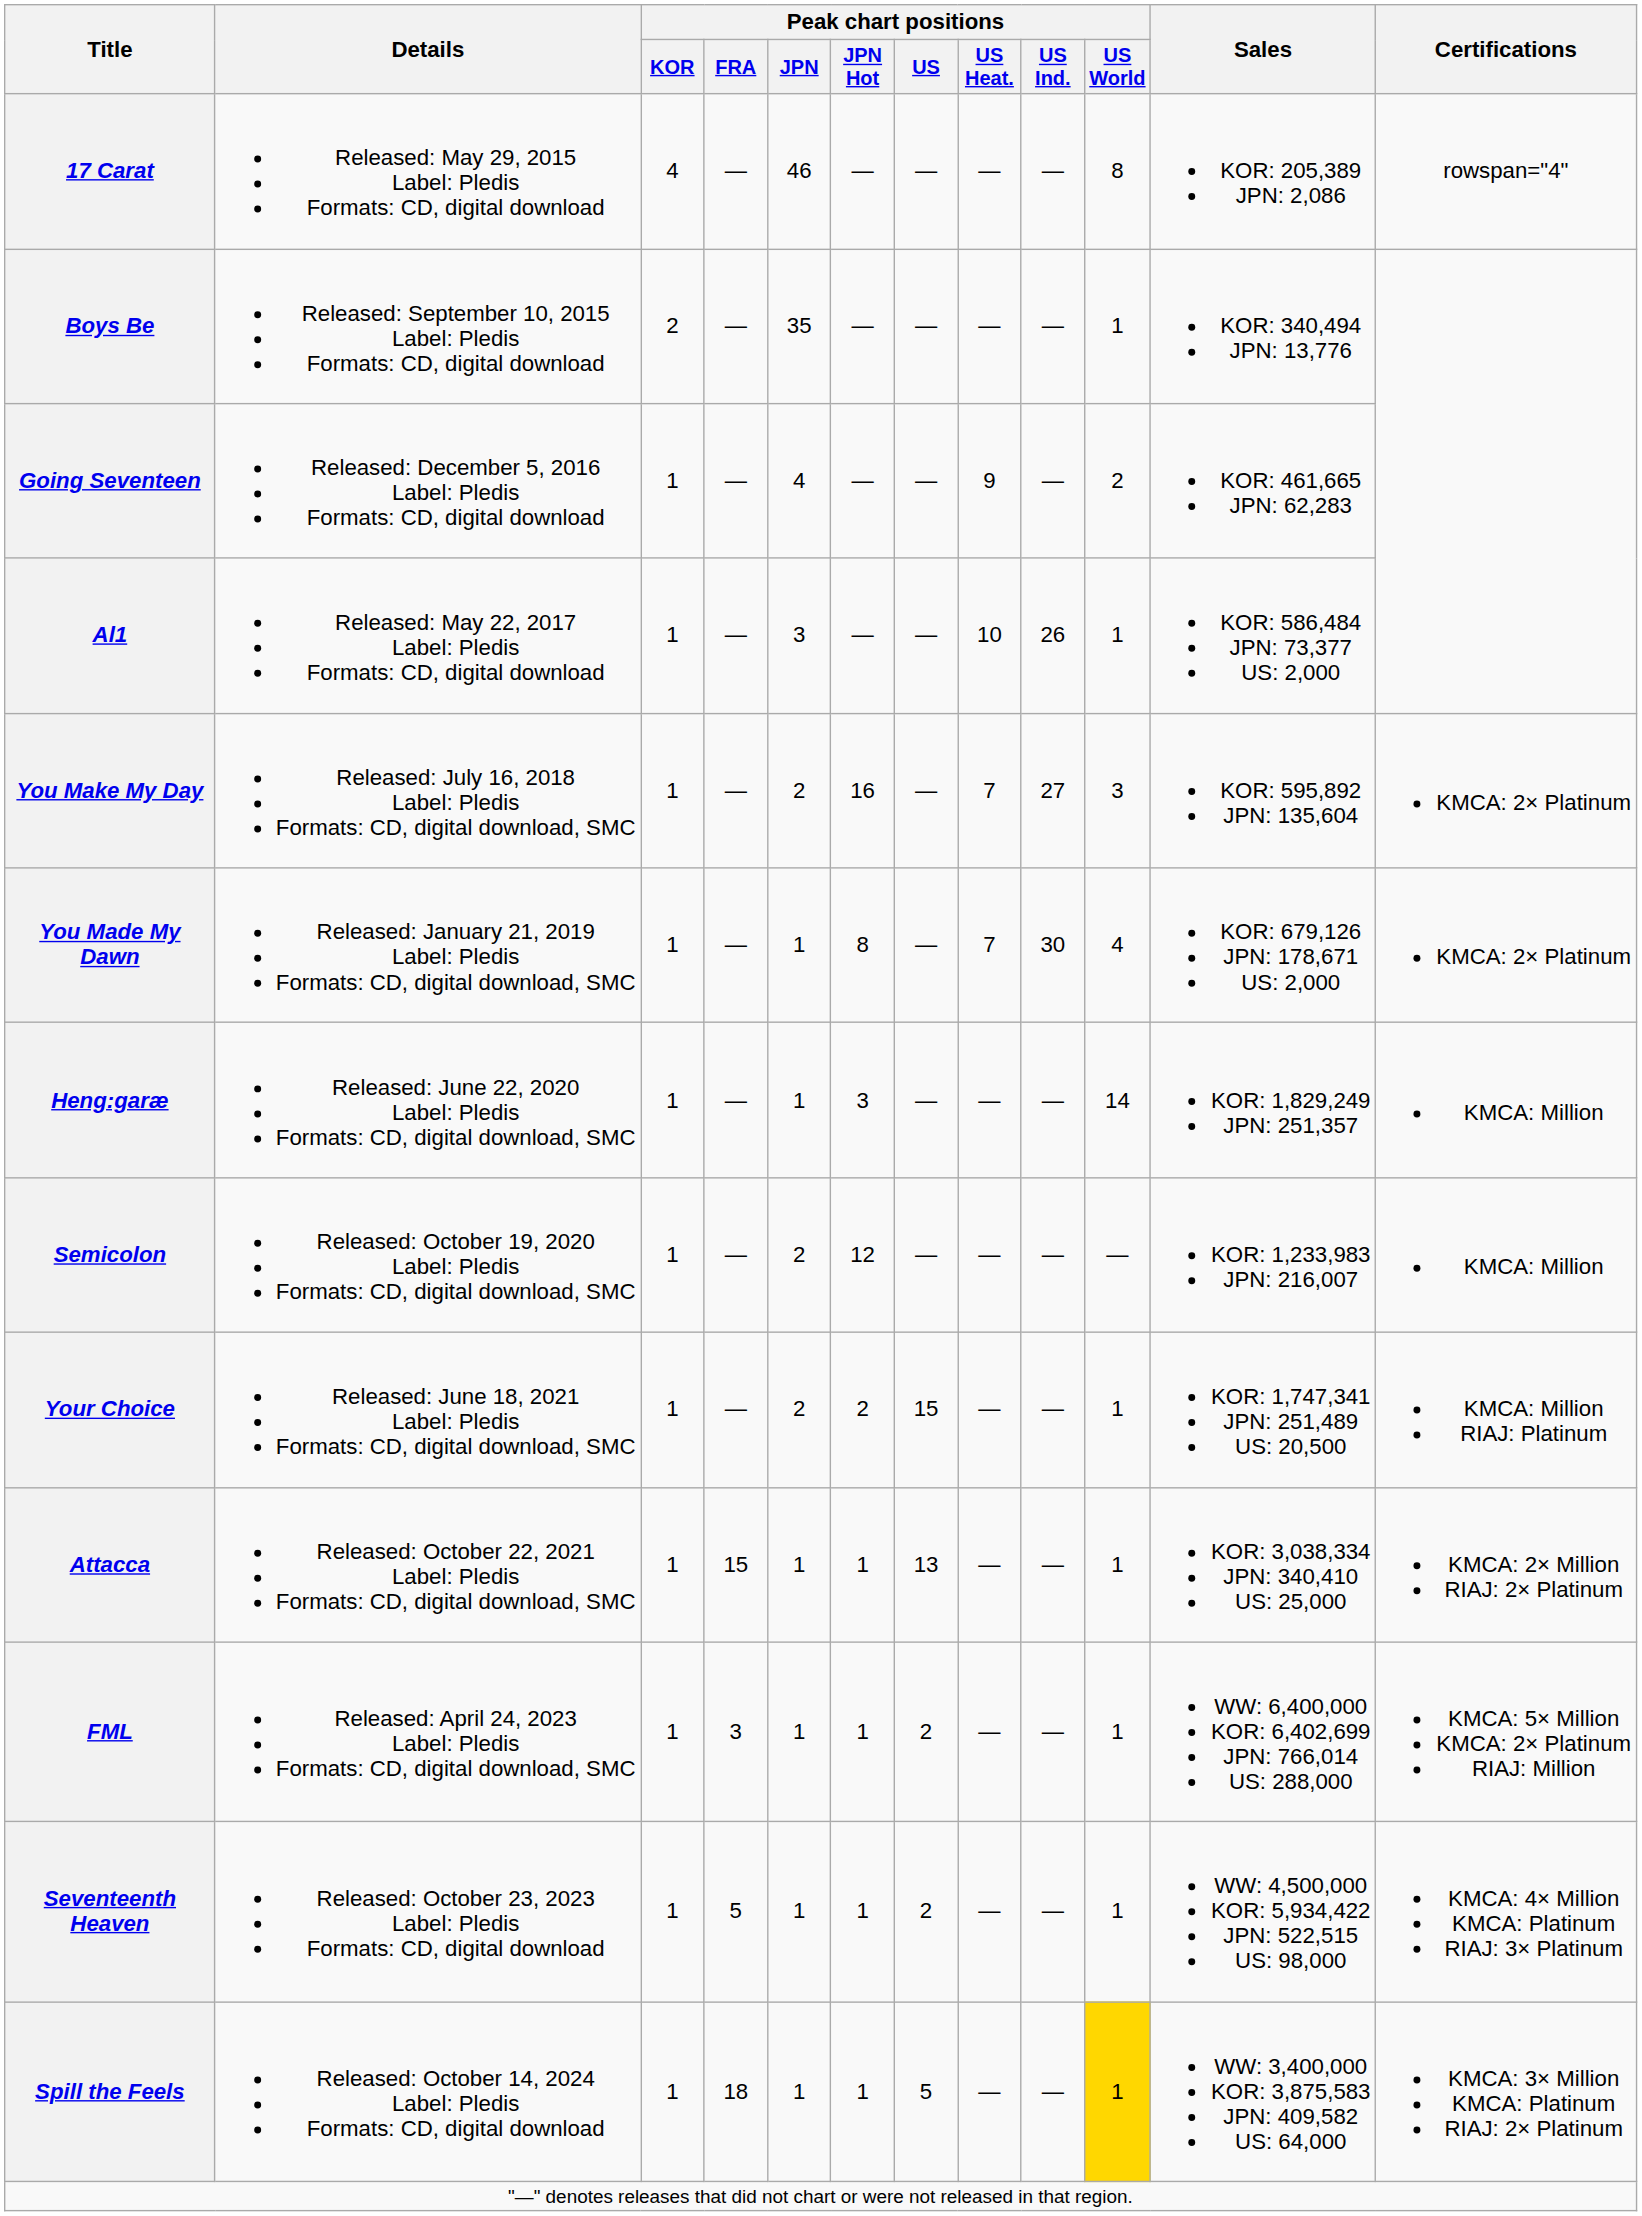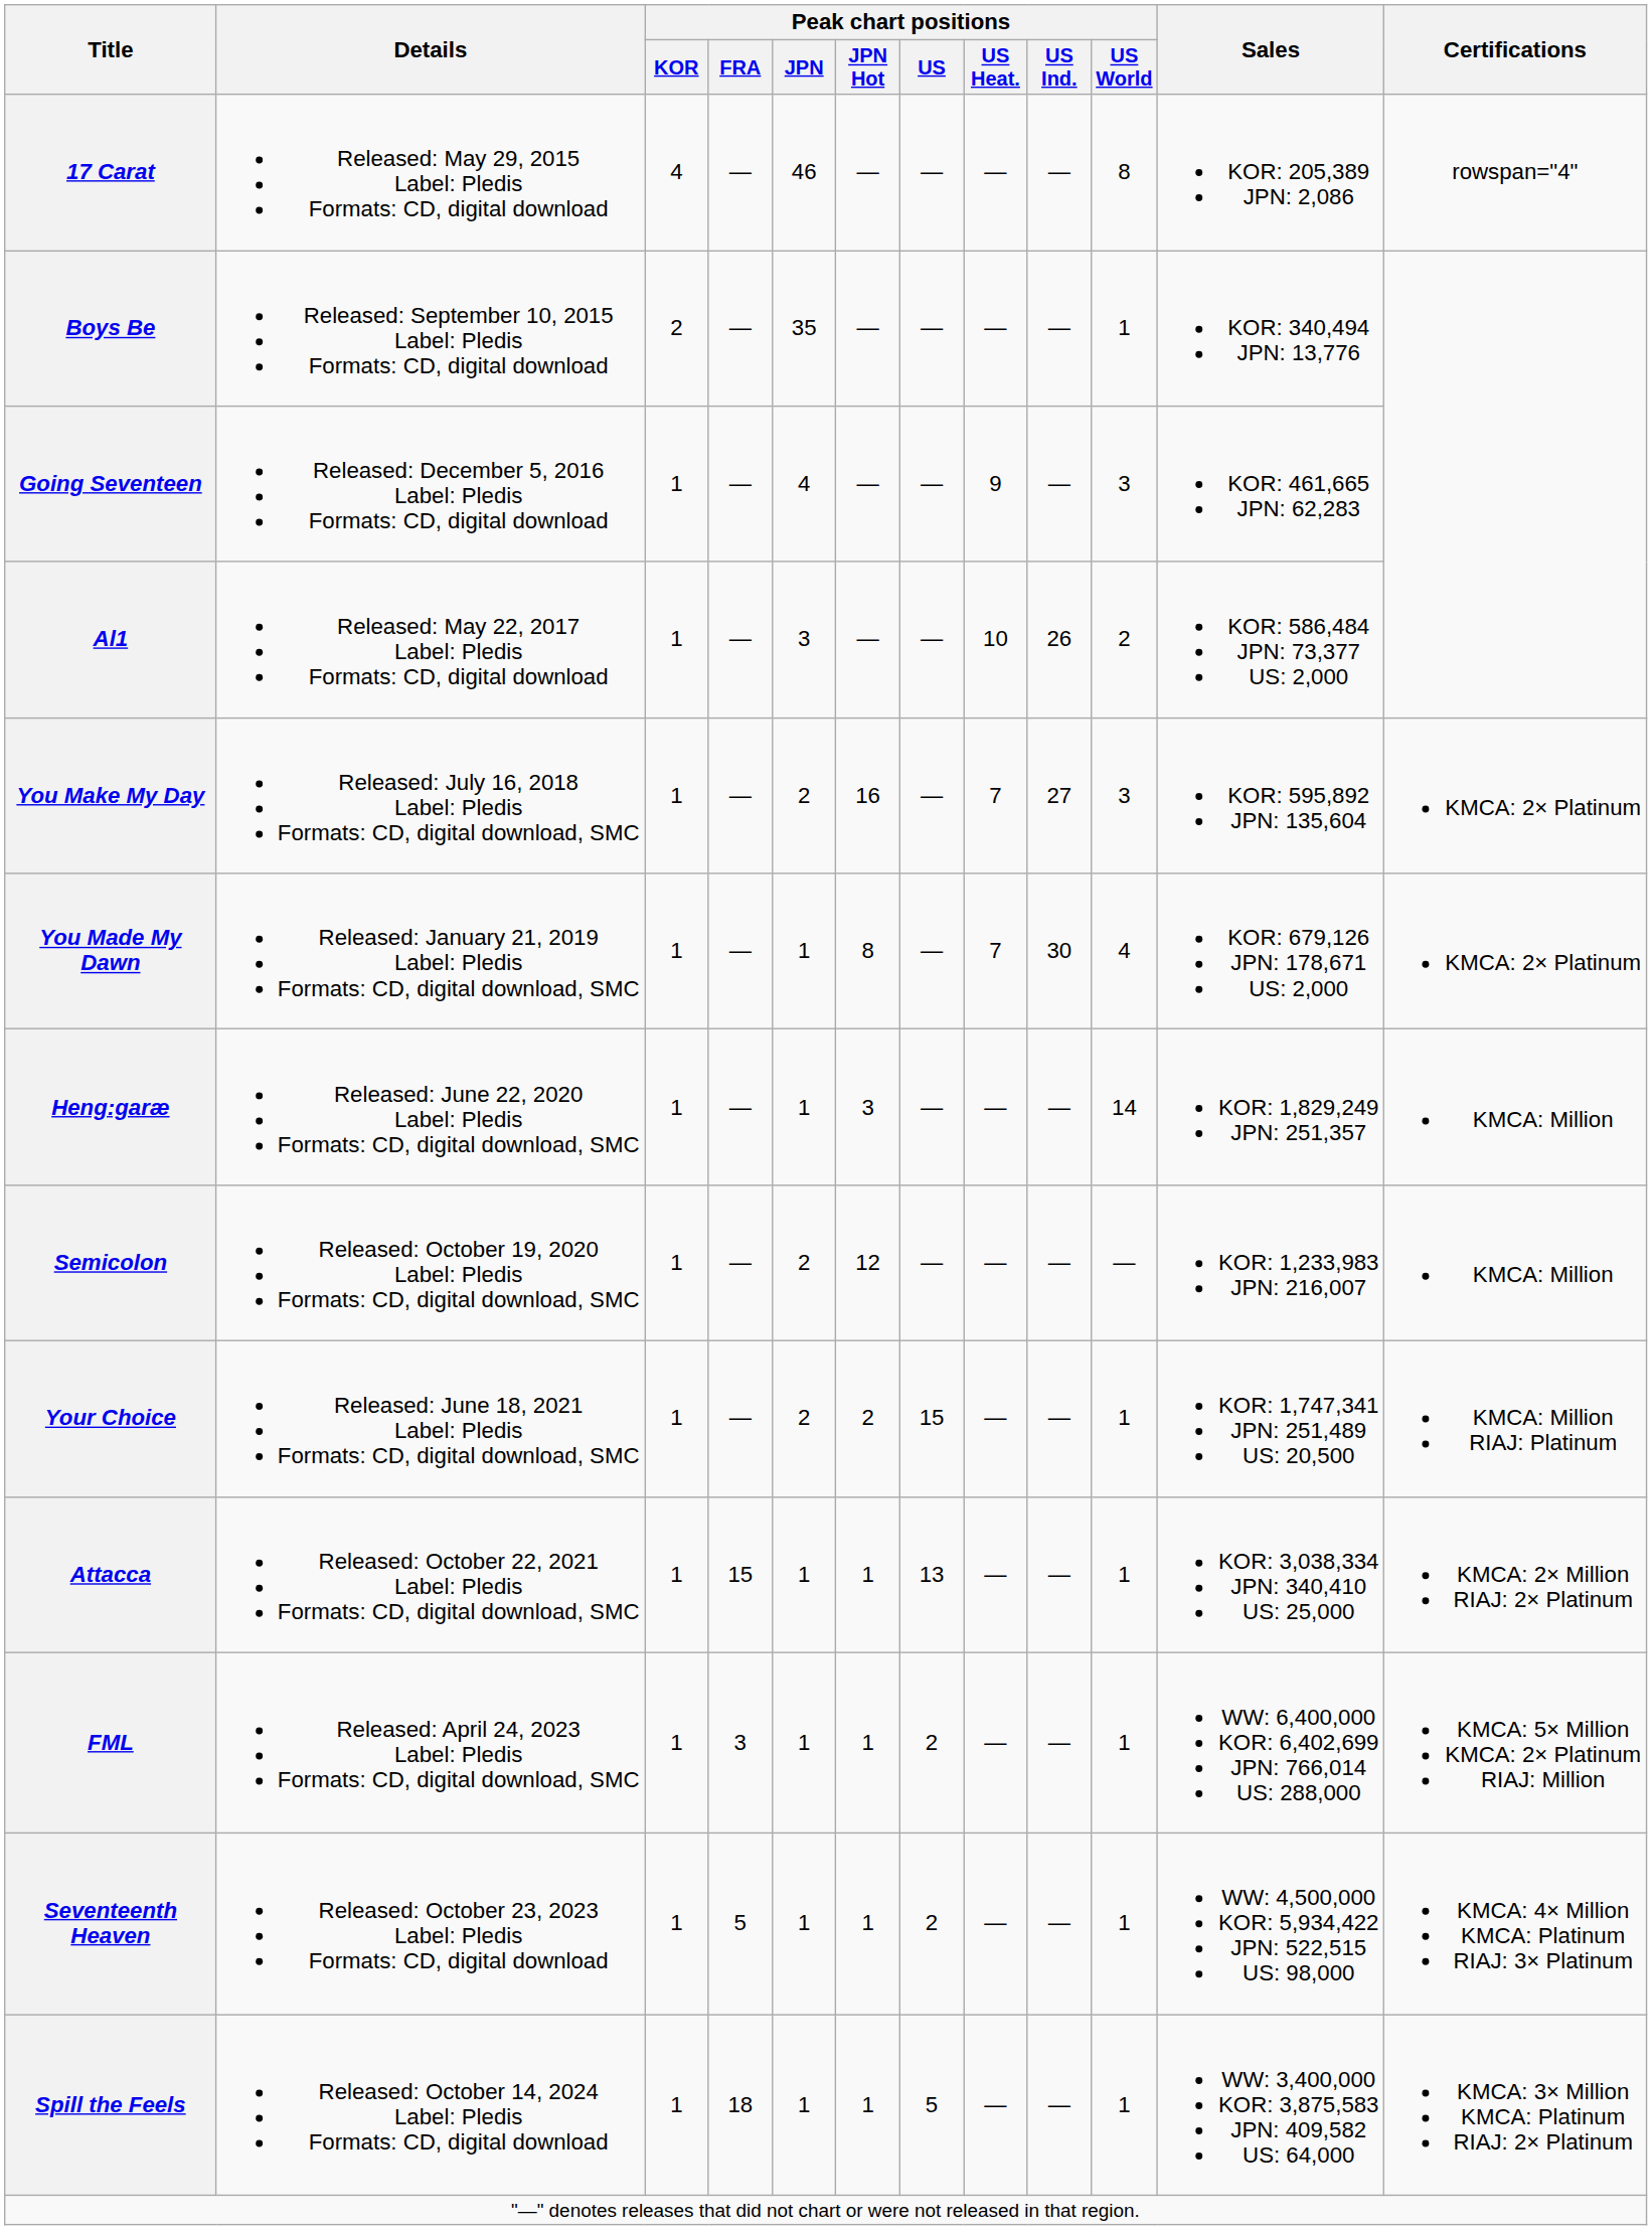Going Seventeen | Peak chart positions / US World: 2 -> 3
Al1 | Peak chart positions / US World: 1 -> 2
Spill the Feels | Peak chart positions / US World: gold background -> no background
